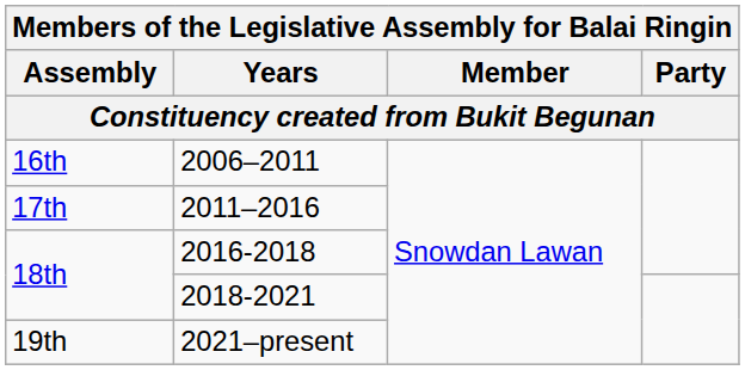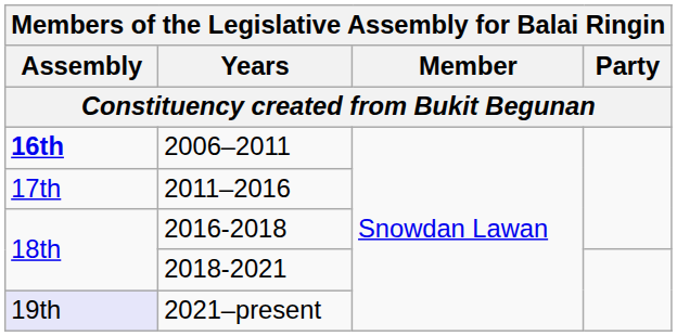2006–2011 | Assembly: normal -> bold
2021–present | Assembly: no background -> lavender background
